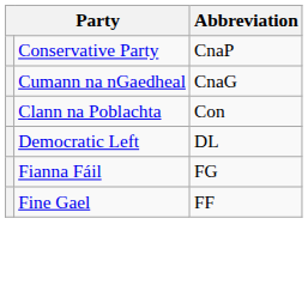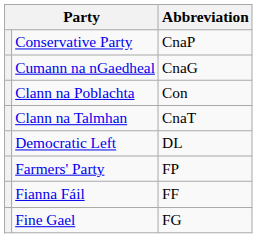+ row: Clann na Talmhan | CnaT
+ row: Farmers' Party | FP
Fianna Fáil | Abbreviation: FG -> FF
Fine Gael | Abbreviation: FF -> FG
